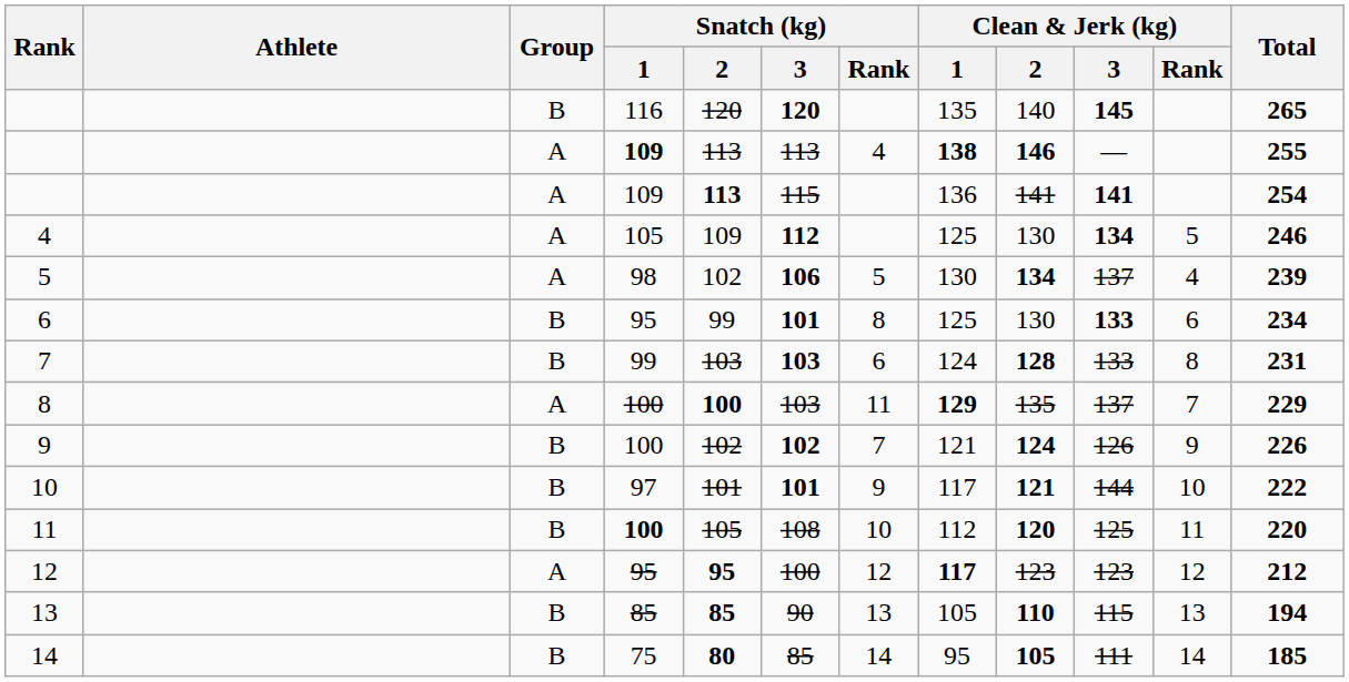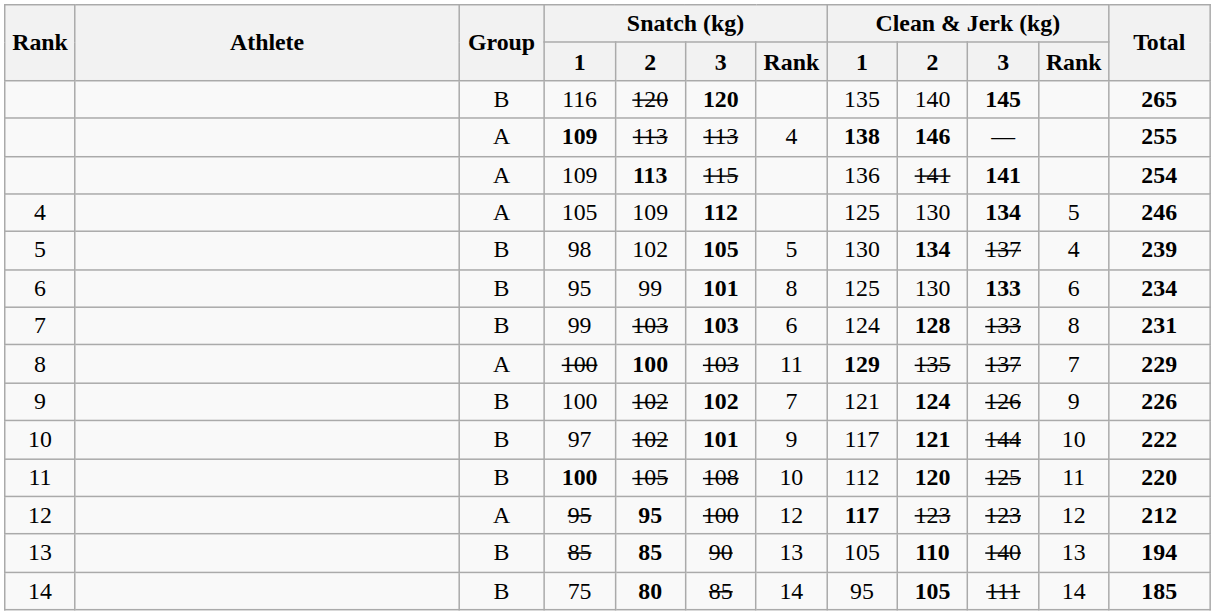row 7 | Group: A -> B
row 7 | Snatch (kg) / 3: 106 -> 105
row 12 | Snatch (kg) / 2: 101 -> 102
row 15 | Clean & Jerk (kg) / 3: 115 -> 140
